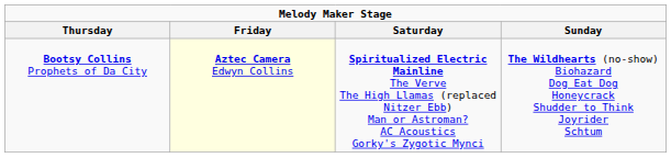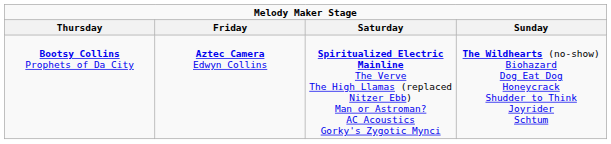Bootsy Collins Prophets of Da City | Friday: lightyellow background -> no background
